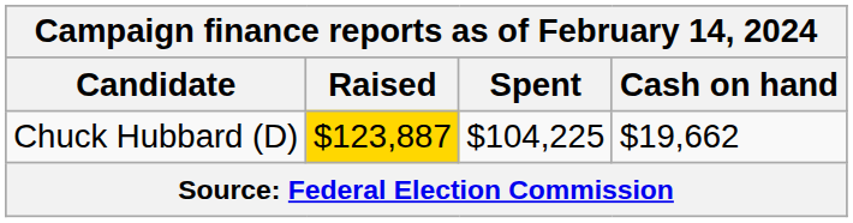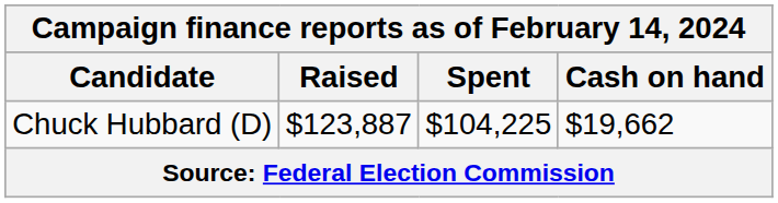Chuck Hubbard (D) | Raised: gold background -> no background
